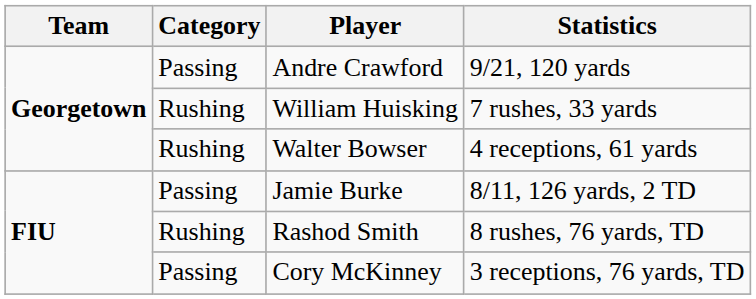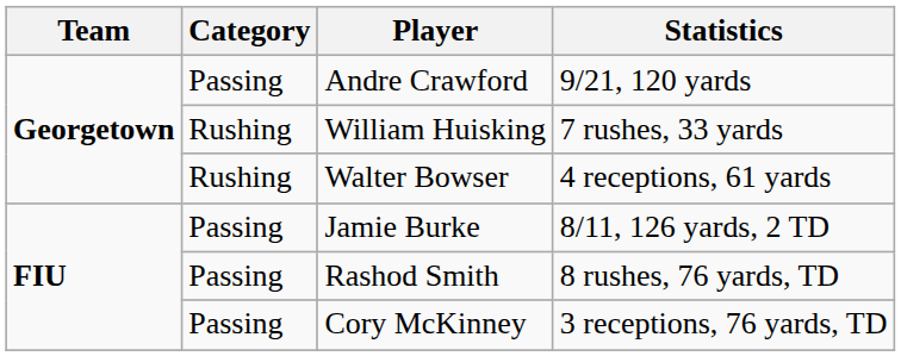Rashod Smith | Category: Rushing -> Passing
